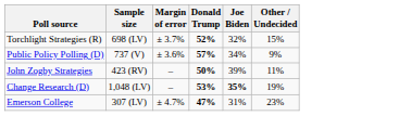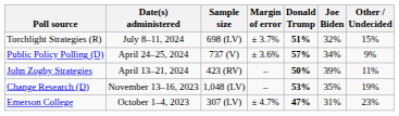+ column: Date(s) administered | July 8–11, 2024 | April 24–25, 2024 | April 13–21, 2024 | November 13–16, 2023 | October 1–4, 2023
Torchlight Strategies (R) | Donald Trump: 52% -> 51%
Change Research (D) | Joe Biden: bold -> normal
